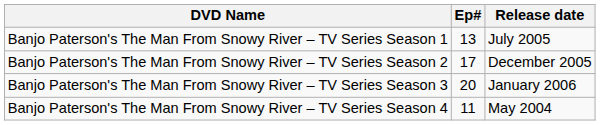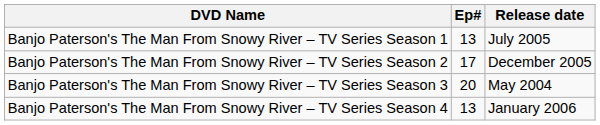row 4 | Release date: January 2006 -> May 2004
row 5 | Ep#: 11 -> 13
row 5 | Release date: May 2004 -> January 2006
